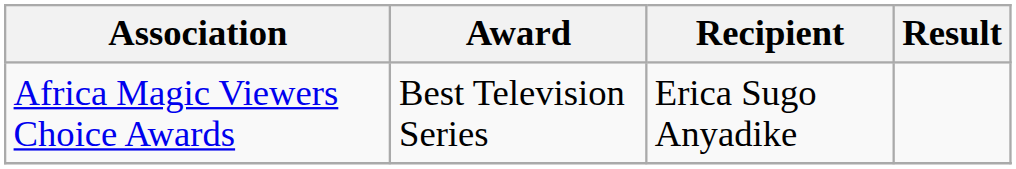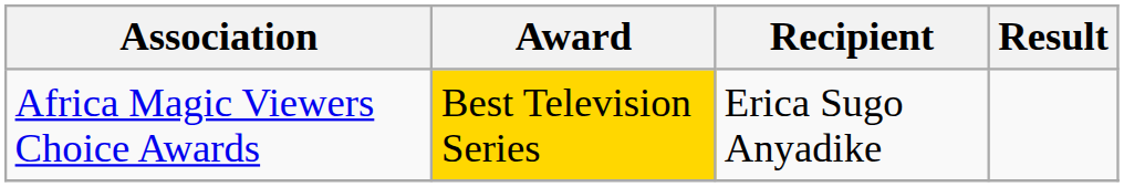Africa Magic Viewers Choice Awards | Award: no background -> gold background
